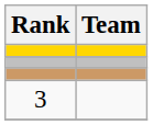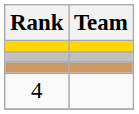row 5 | Rank: 3 -> 4
